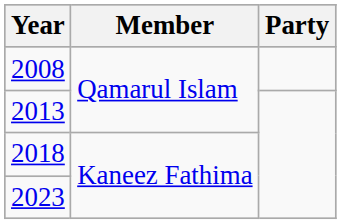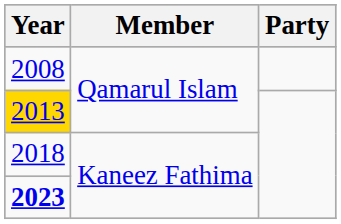2013 | Year: no background -> gold background
2023 | Year: normal -> bold
